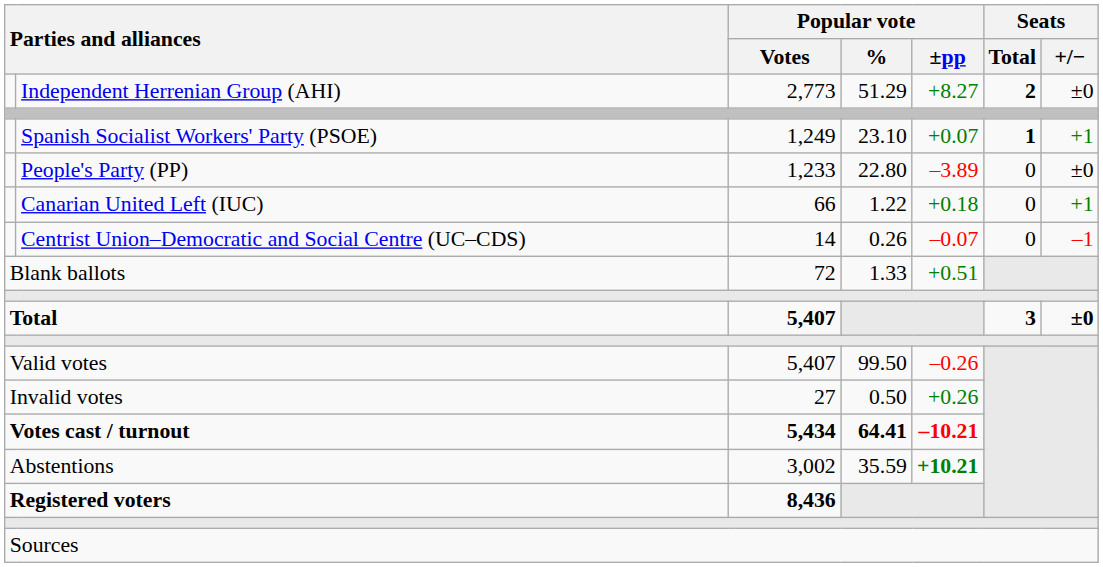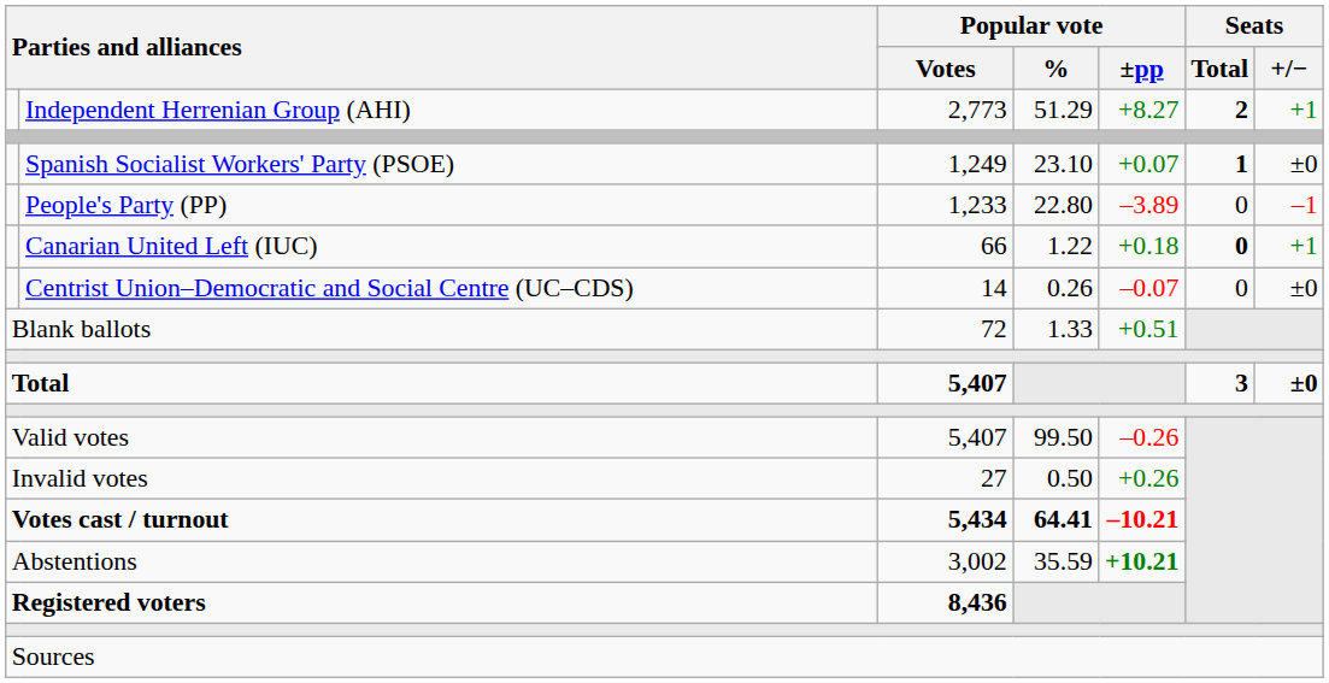Independent Herrenian Group (AHI) | Seats / +/−: ±0 -> +1
Spanish Socialist Workers' Party (PSOE) | Seats / +/−: +1 -> ±0
People's Party (PP) | Seats / +/−: ±0 -> –1
Canarian United Left (IUC) | Seats / Total: normal -> bold
Centrist Union–Democratic and Social Centre (UC–CDS) | Seats / +/−: –1 -> ±0
